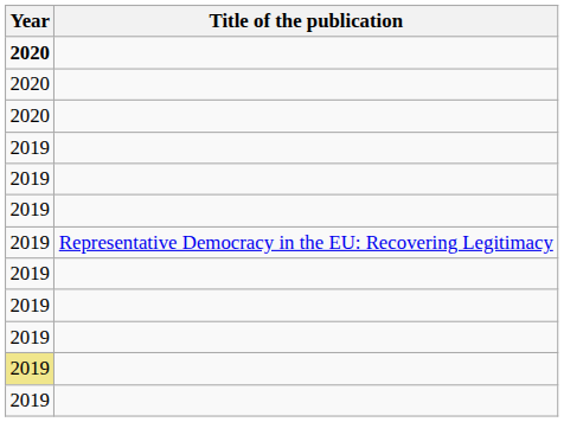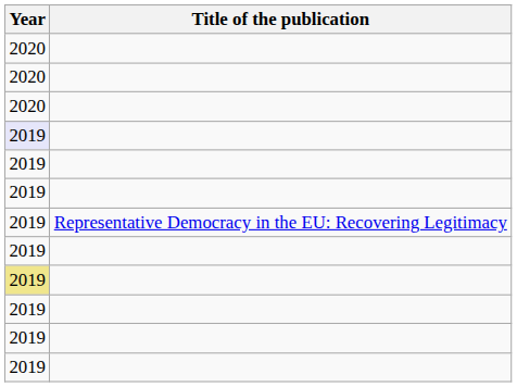row 2 | Year: bold -> normal
row 5 | Year: no background -> lavender background
row 10 | Year: no background -> khaki background
row 12 | Year: khaki background -> no background
